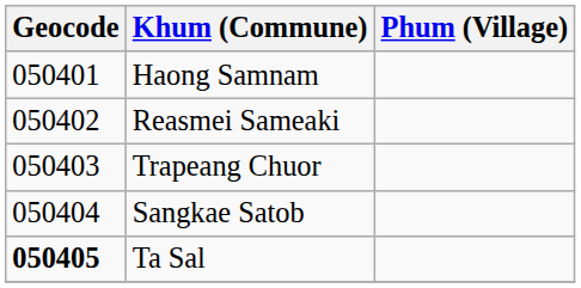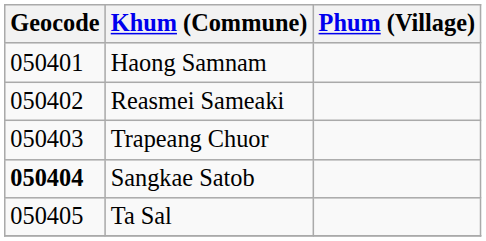Sangkae Satob | Geocode: normal -> bold
Ta Sal | Geocode: bold -> normal
